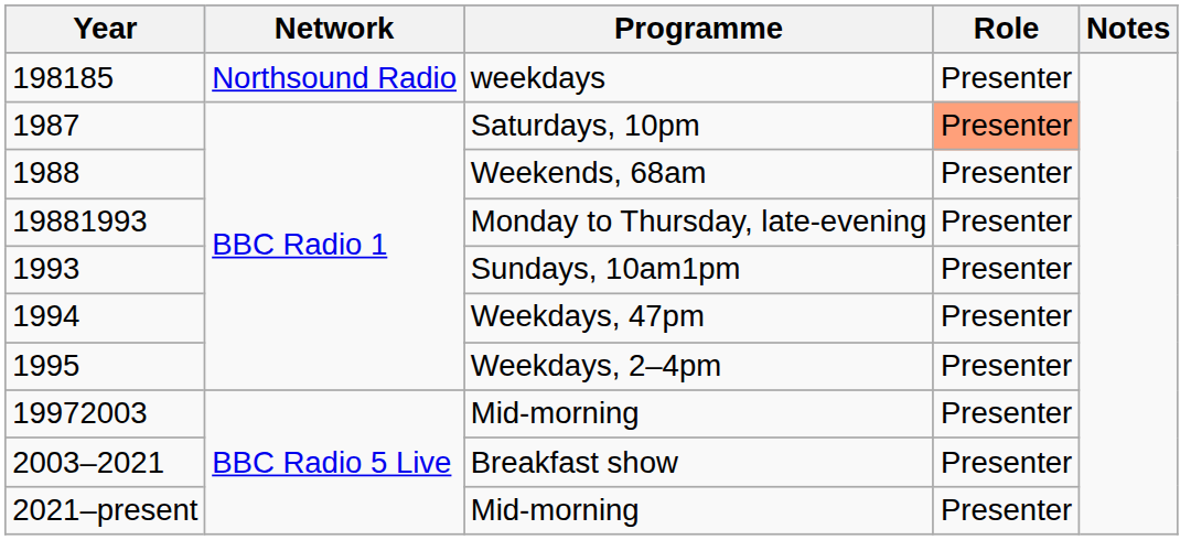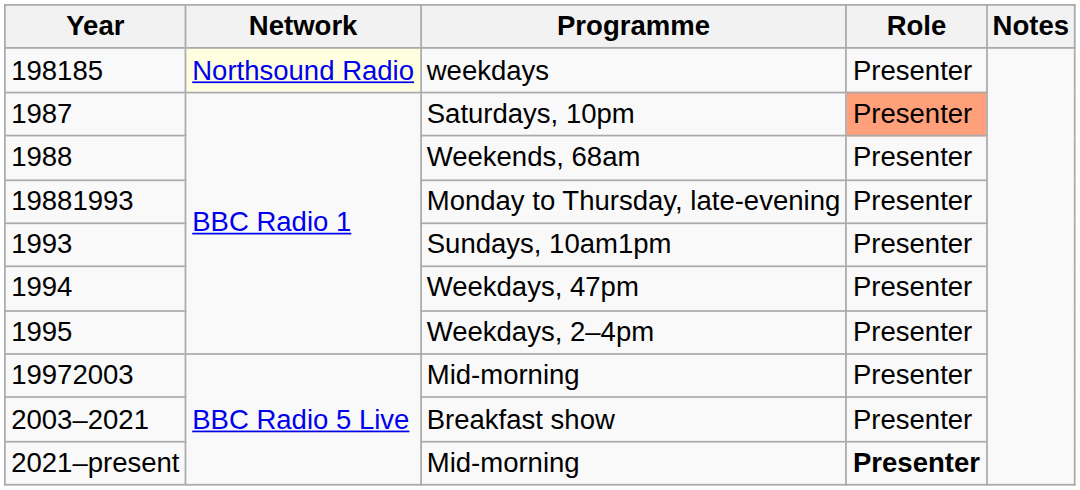weekdays | Network: no background -> lightyellow background
2021–present / Mid-morning | Role: normal -> bold
